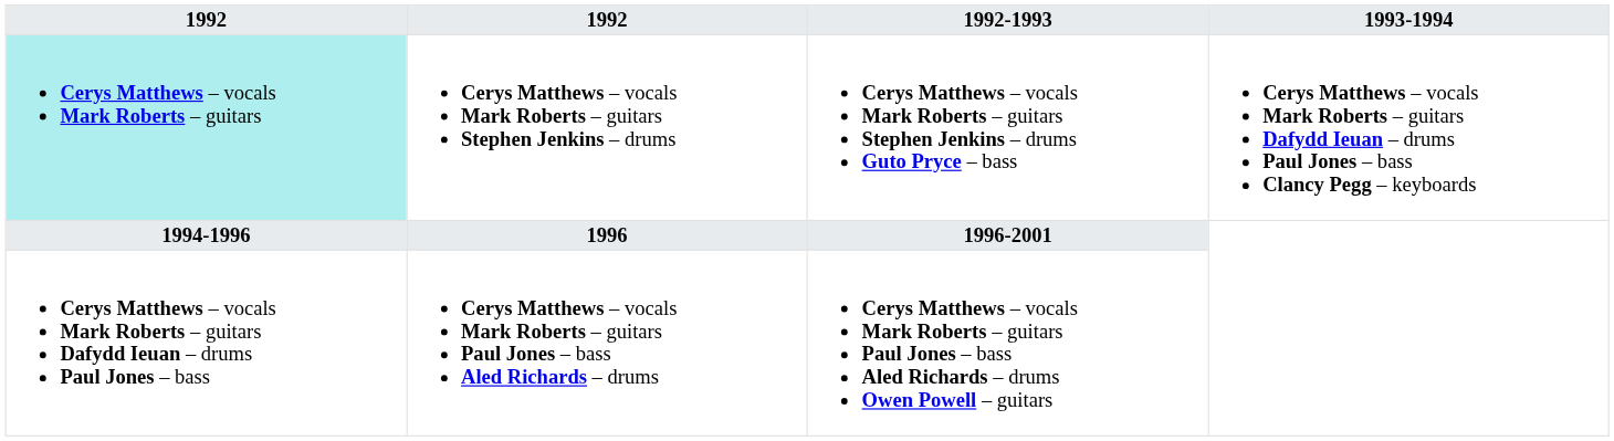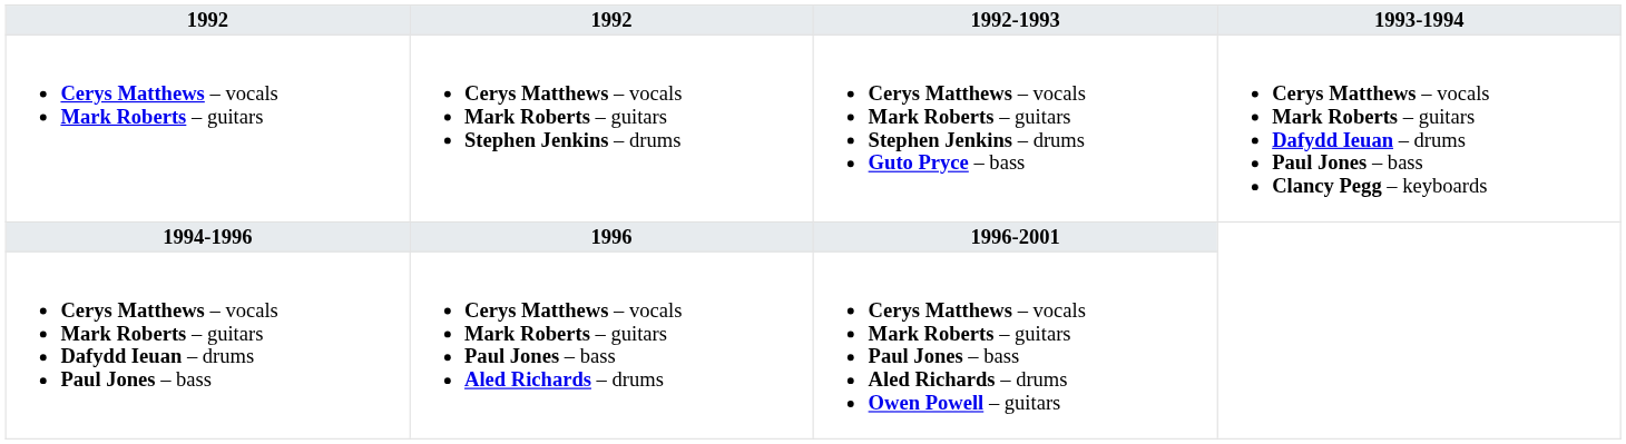Cerys Matthews – vocals Mark Roberts – guitars | column 1: paleturquoise background -> no background
